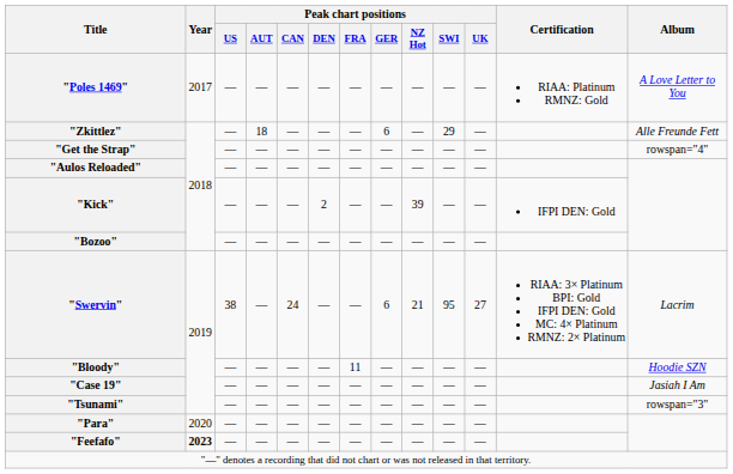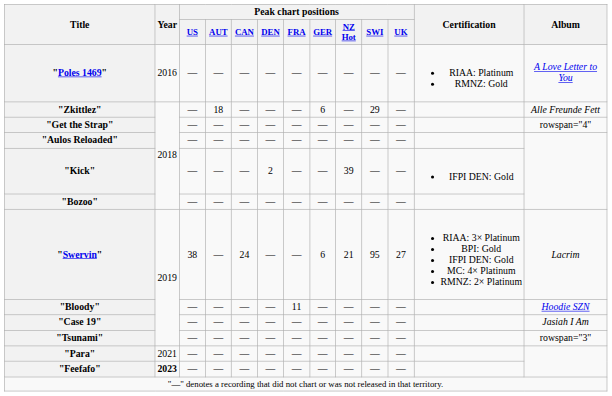"Poles 1469" | Year: 2017 -> 2016
"Para" | Year: 2020 -> 2021
